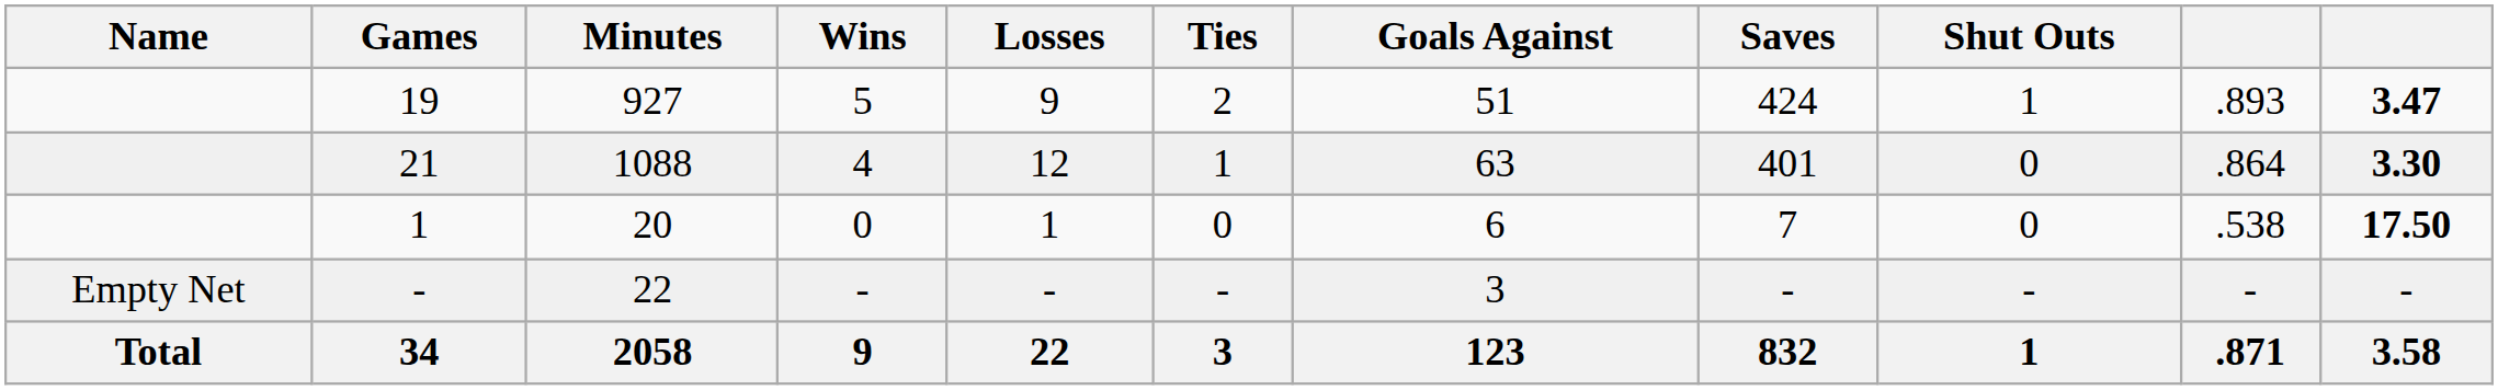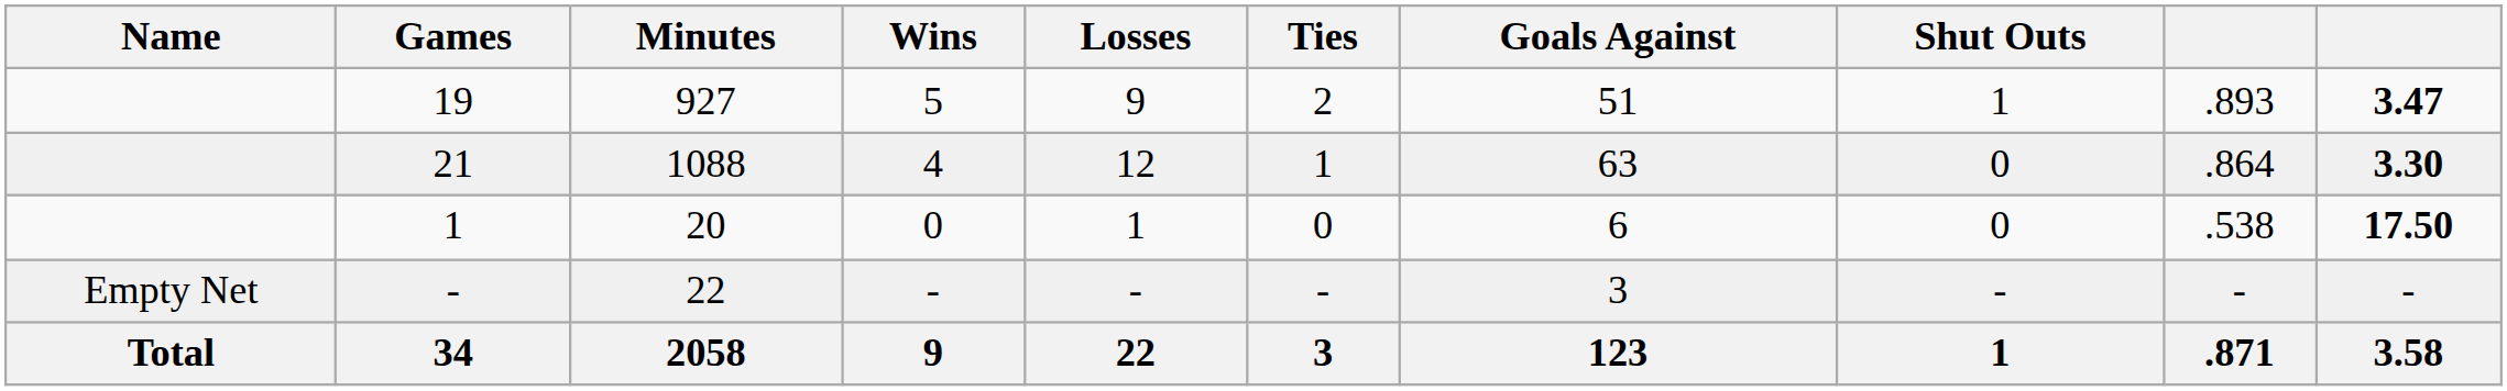- column: Saves | 424 | 401 | 7 | - | 832
